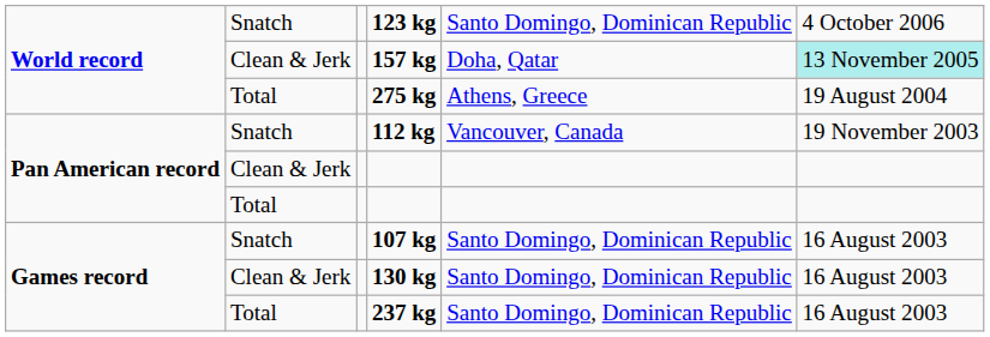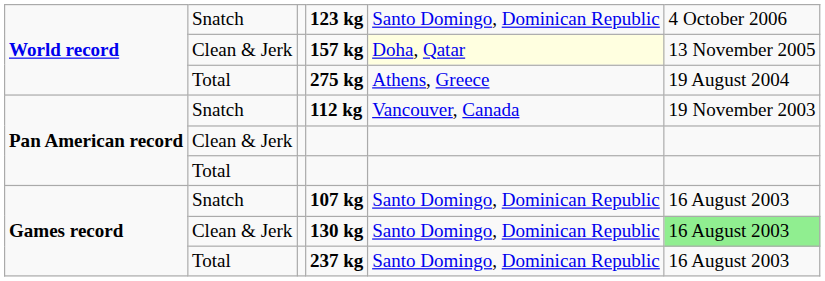157 kg | column 5: no background -> lightyellow background
157 kg | column 6: paleturquoise background -> no background
130 kg | column 6: no background -> lightgreen background
